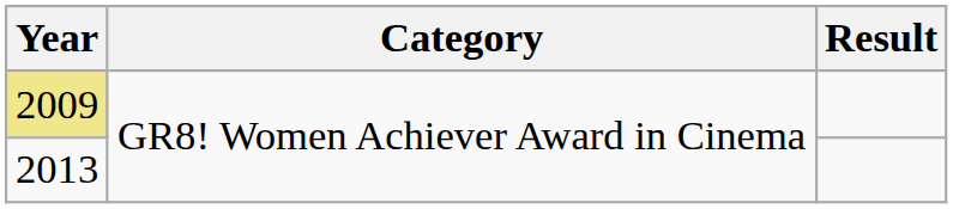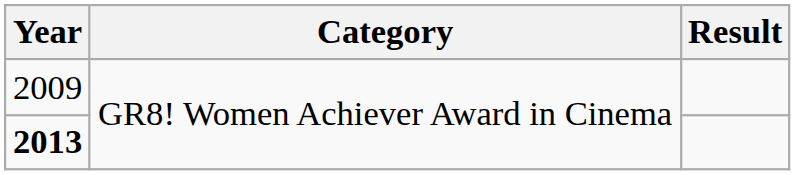2009 | Year: khaki background -> no background
2013 | Year: normal -> bold
